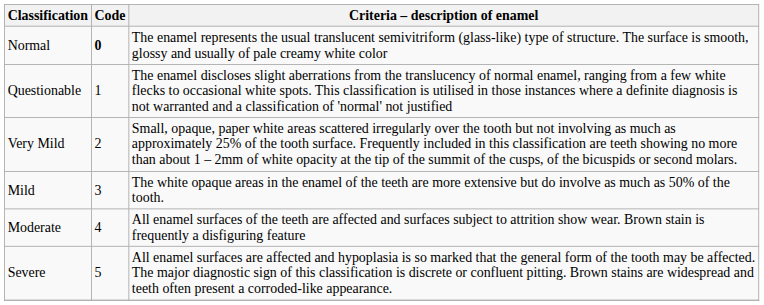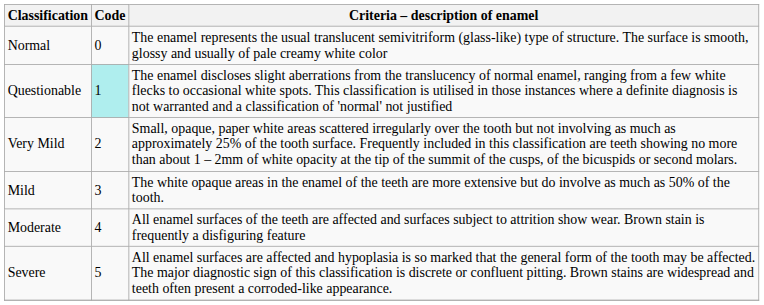Normal | Code: bold -> normal
Questionable | Code: no background -> paleturquoise background
